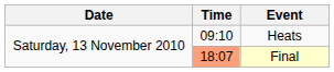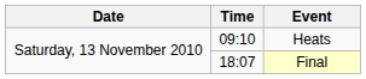Final | Time: lightsalmon background -> no background
